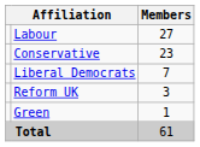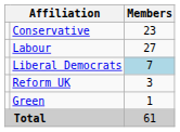rows swapped: Labour <-> Conservative
Liberal Democrats | Members: no background -> lightblue background
